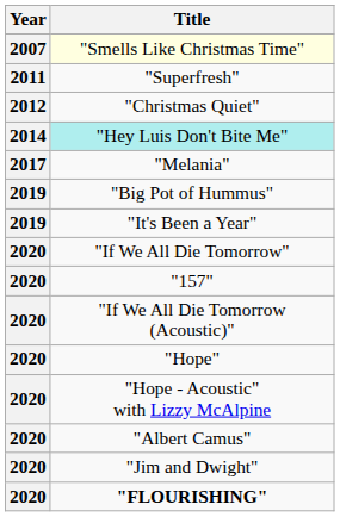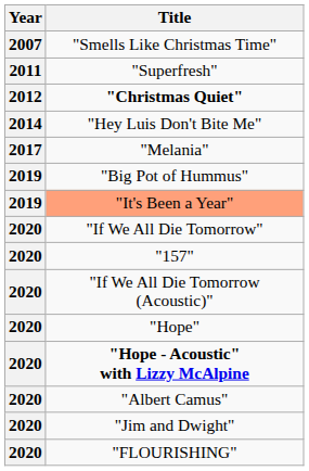"Smells Like Christmas Time" | Title: lightyellow background -> no background
"Christmas Quiet" | Title: normal -> bold
"Hey Luis Don't Bite Me" | Title: paleturquoise background -> no background
"It's Been a Year" | Title: no background -> lightsalmon background
"Hope - Acoustic" with Lizzy McAlpine | Title: normal -> bold
"FLOURISHING" | Title: bold -> normal
